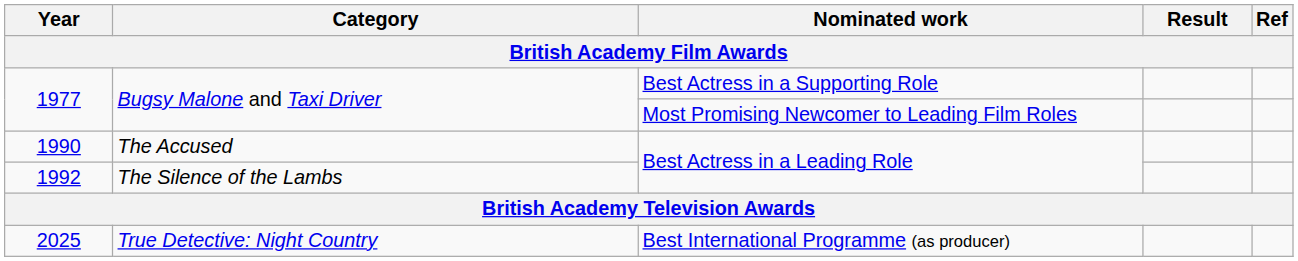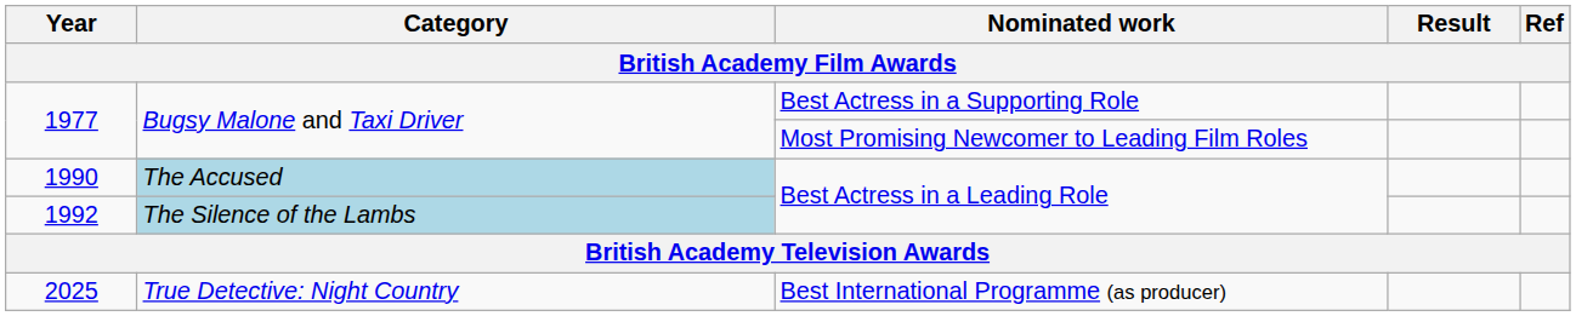1990 | Category: no background -> lightblue background
1992 | Category: no background -> lightblue background
